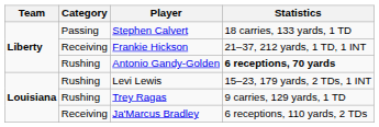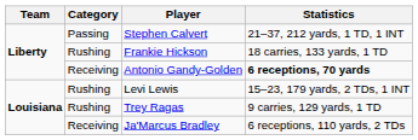Stephen Calvert | Statistics: 18 carries, 133 yards, 1 TD -> 21–37, 212 yards, 1 TD, 1 INT
Frankie Hickson | Category: Receiving -> Rushing
Frankie Hickson | Statistics: 21–37, 212 yards, 1 TD, 1 INT -> 18 carries, 133 yards, 1 TD
Antonio Gandy-Golden | Category: Rushing -> Receiving
